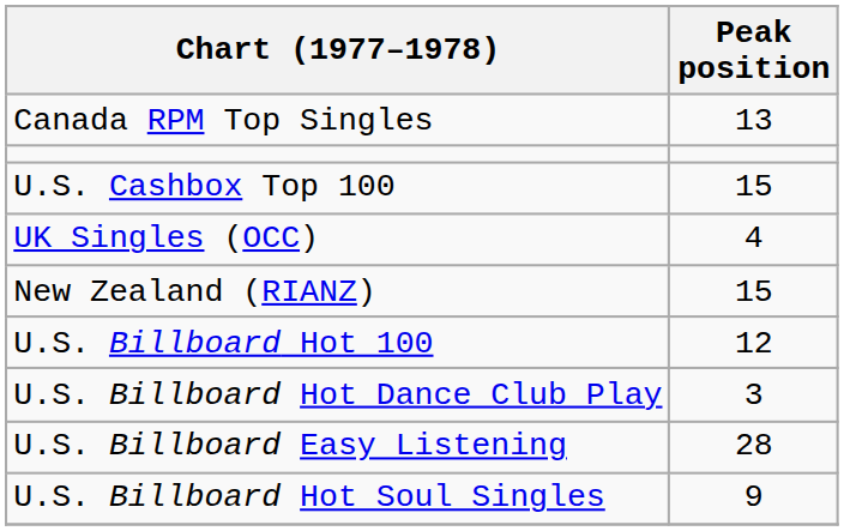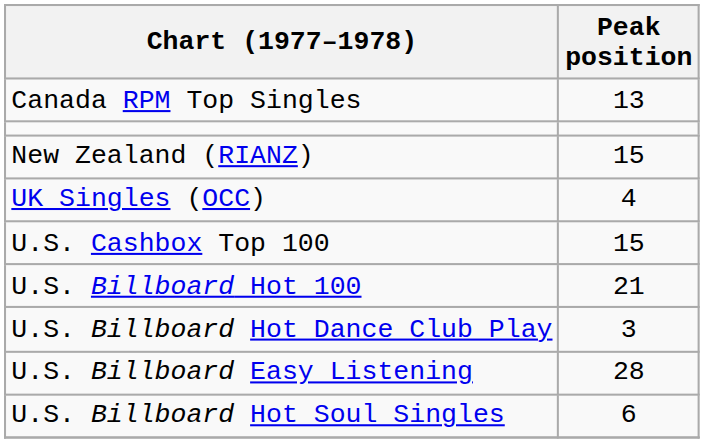row 4 | Chart (1977–1978): U.S. Cashbox Top 100 -> New Zealand (RIANZ)
row 6 | Chart (1977–1978): New Zealand (RIANZ) -> U.S. Cashbox Top 100
row 7 | Peak position: 12 -> 21
row 10 | Peak position: 9 -> 6
